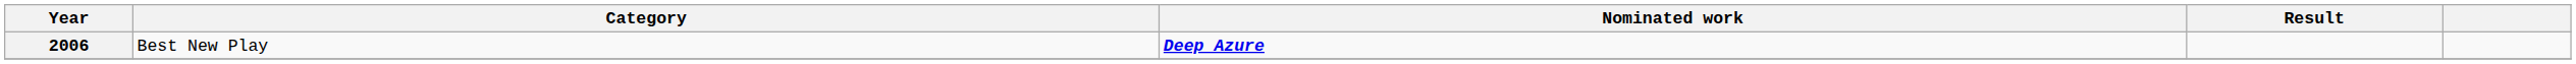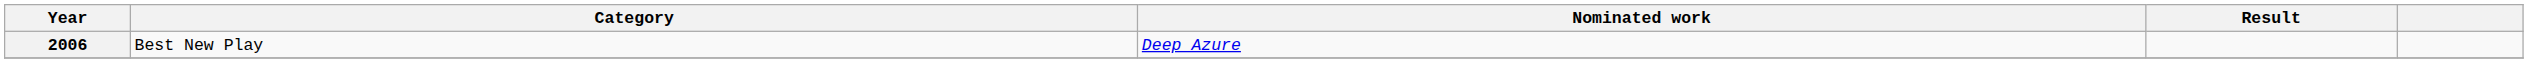2006 | Nominated work: bold -> normal
